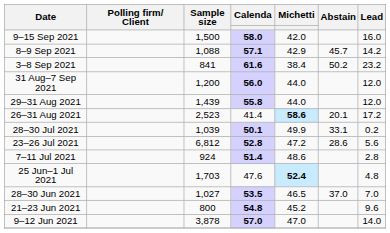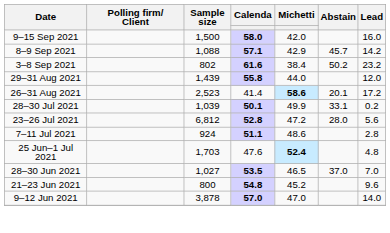3–8 Sep 2021 | Sample size: 841 -> 802
- row: 31 Aug–7 Sep 2021 | 1,200 | 56.0 | 44.0 | 12.0
23–26 Jul 2021 | Abstain: 28.6 -> 28.0
7–11 Jul 2021 | Calenda: 51.4 -> 51.1
